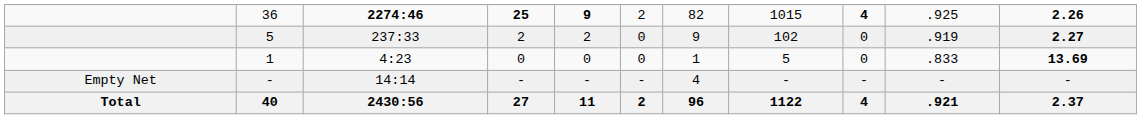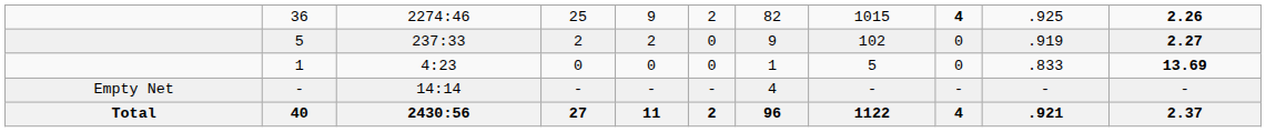36 | column 3: bold -> normal
36 | column 4: bold -> normal
36 | column 5: bold -> normal
